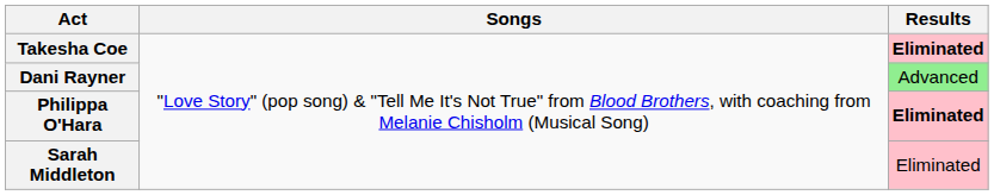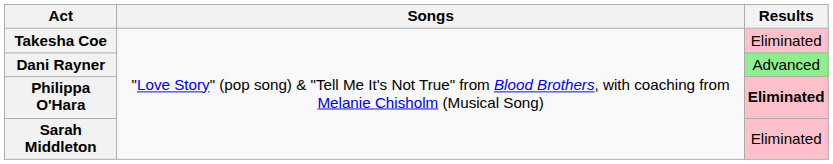Takesha Coe | Results: bold -> normal
